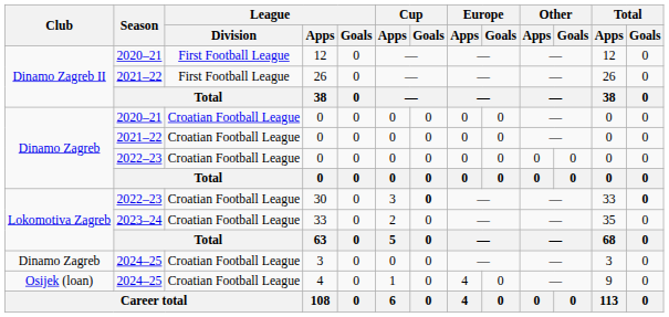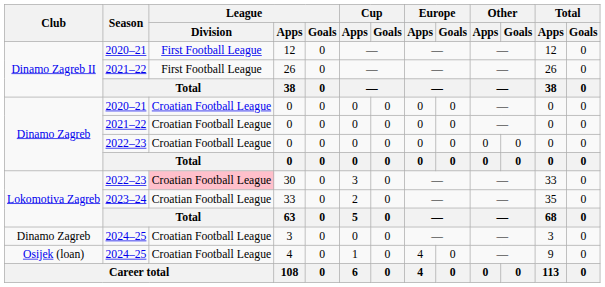30 | League / Division: no background -> pink background
30 | Cup / Goals: bold -> normal
30 | Total / Goals: bold -> normal
